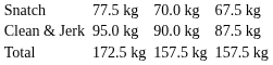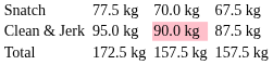Clean & Jerk | column 3: no background -> pink background
